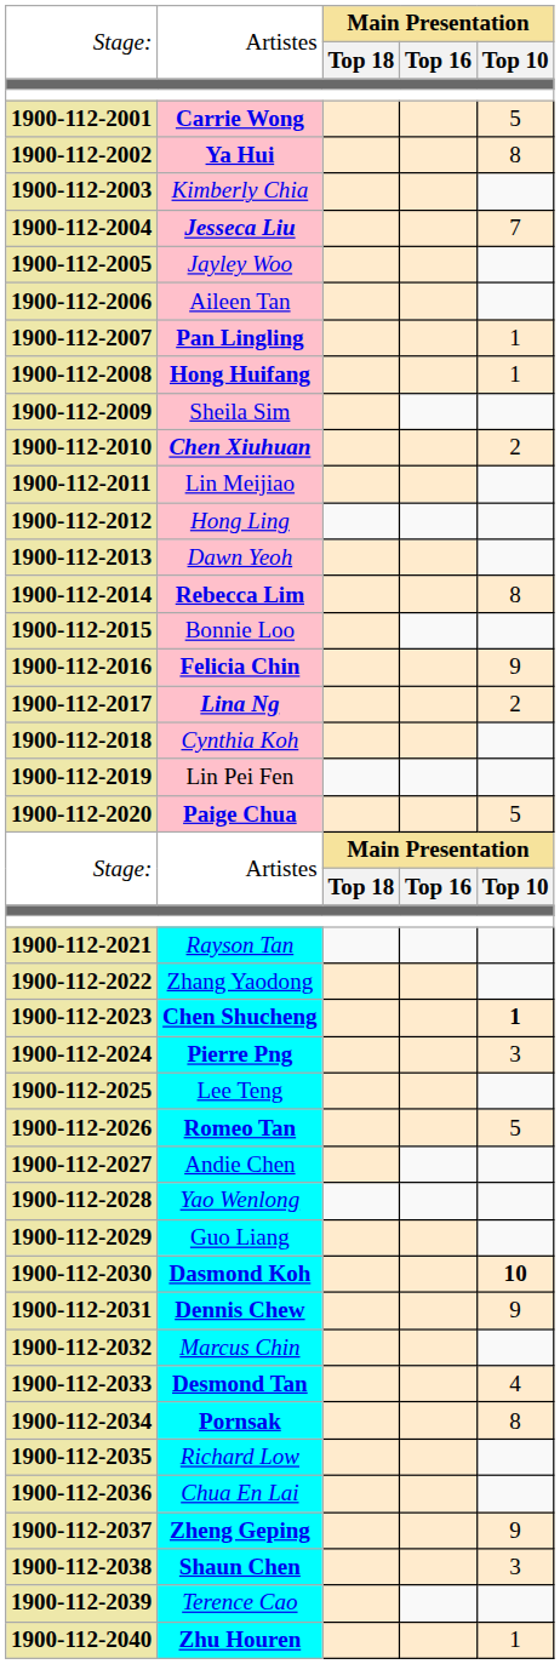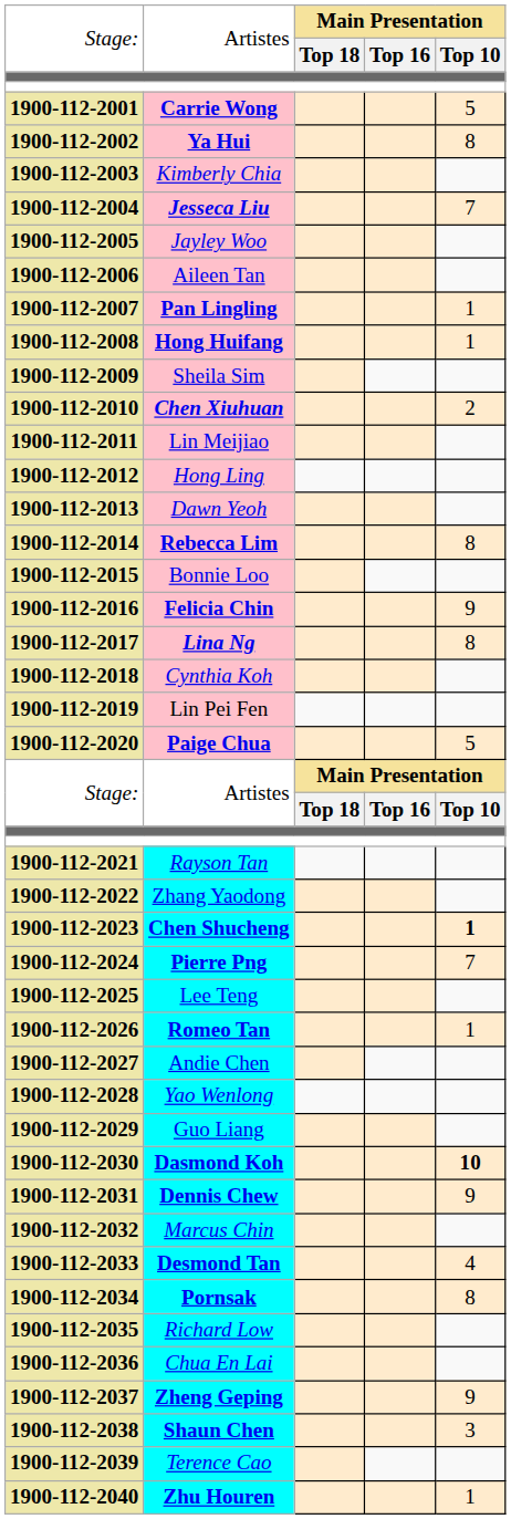Lina Ng | column 5: 2 -> 8
Pierre Png | column 5: 3 -> 7
Romeo Tan | column 5: 5 -> 1
